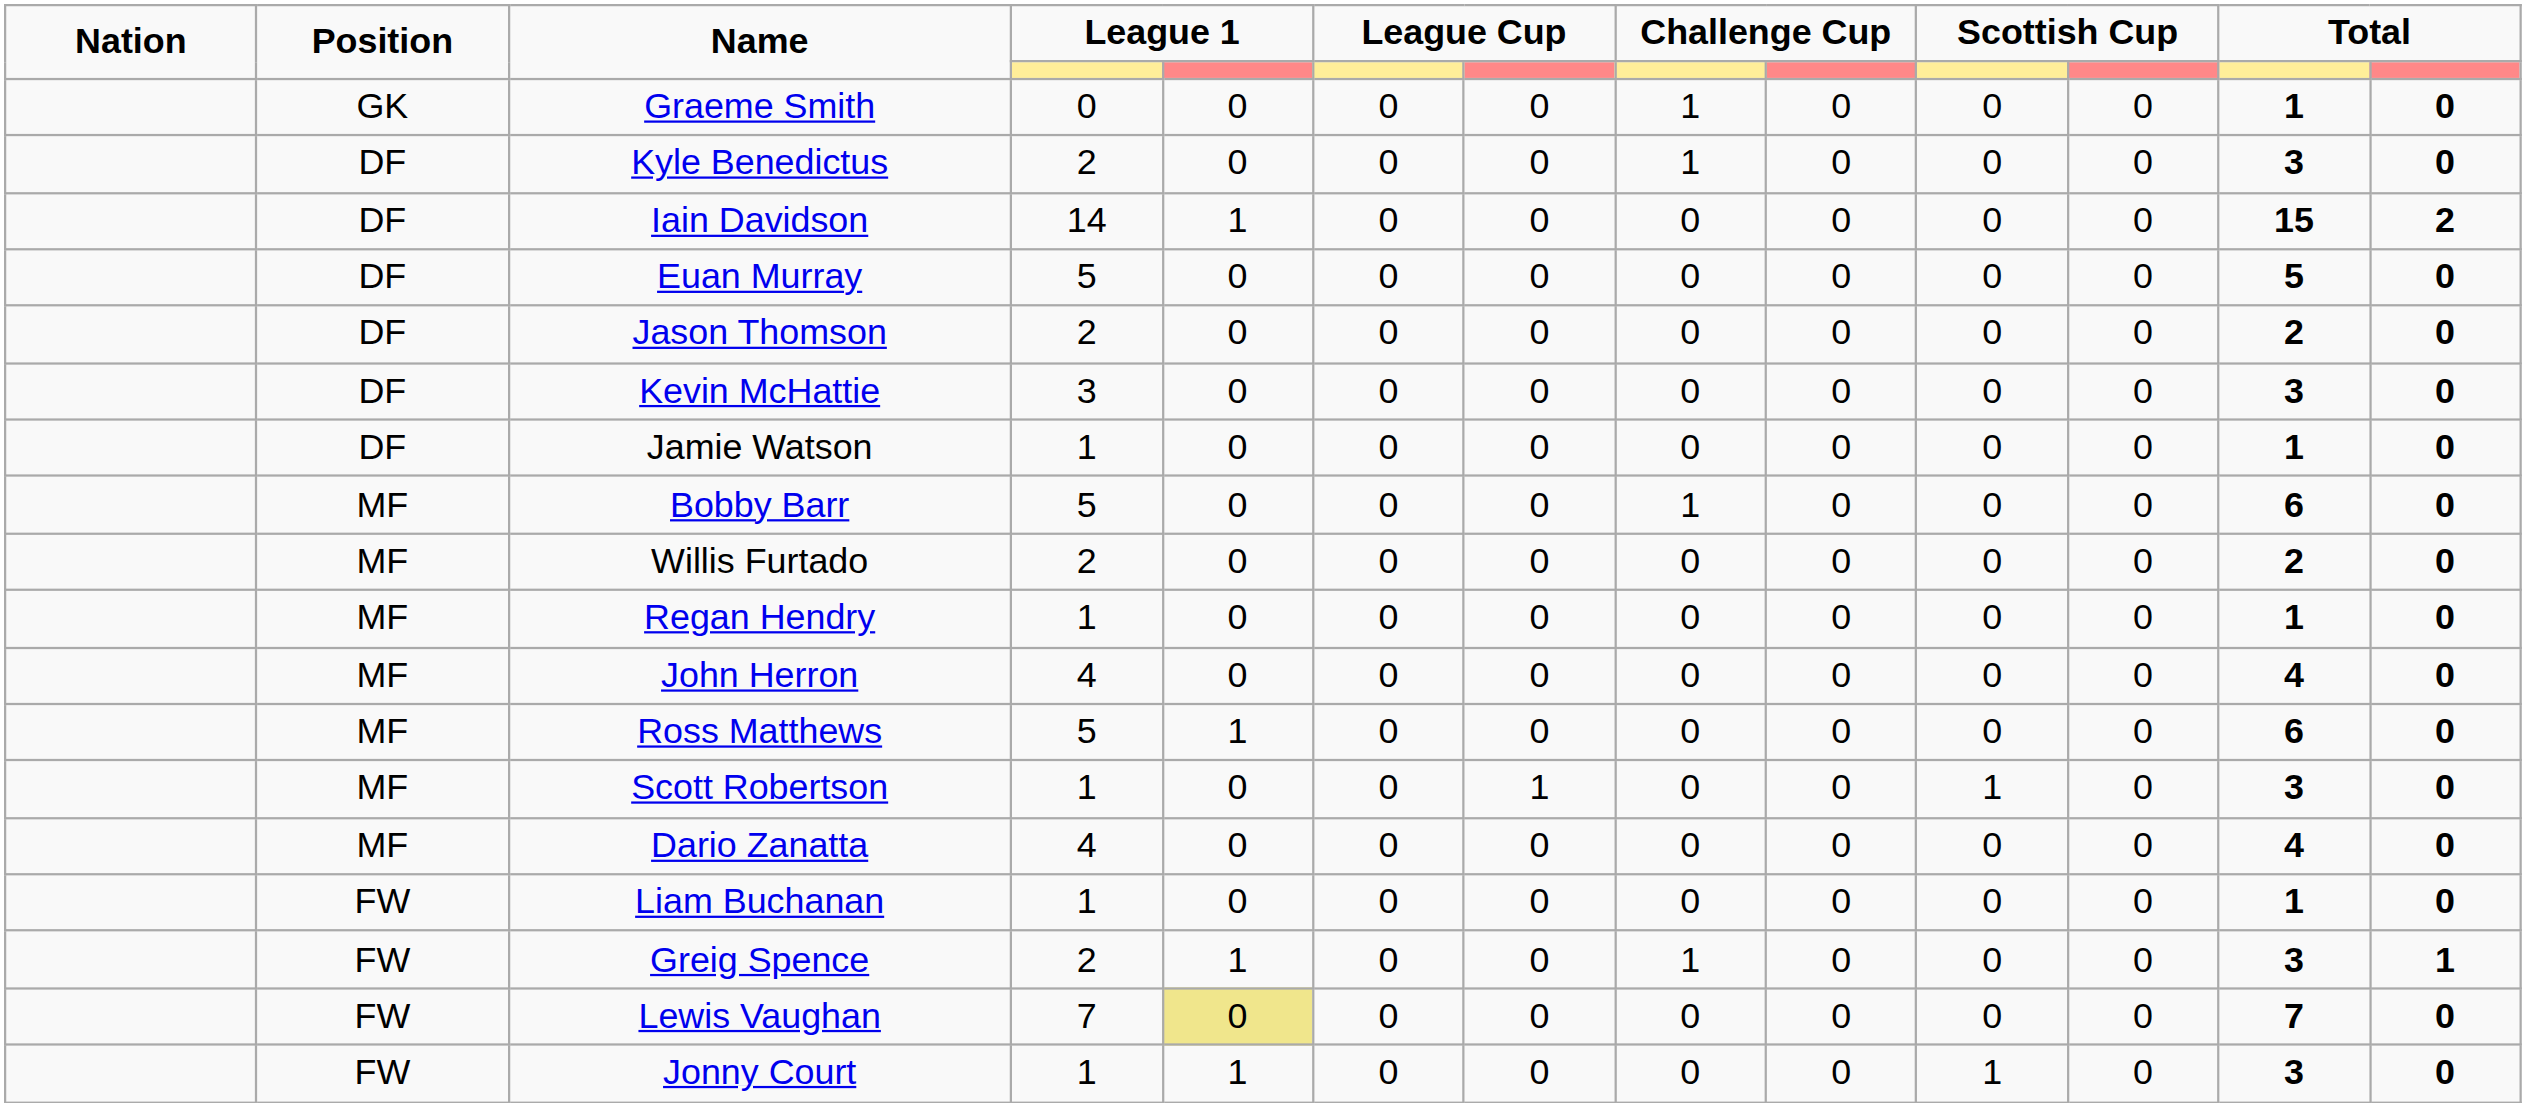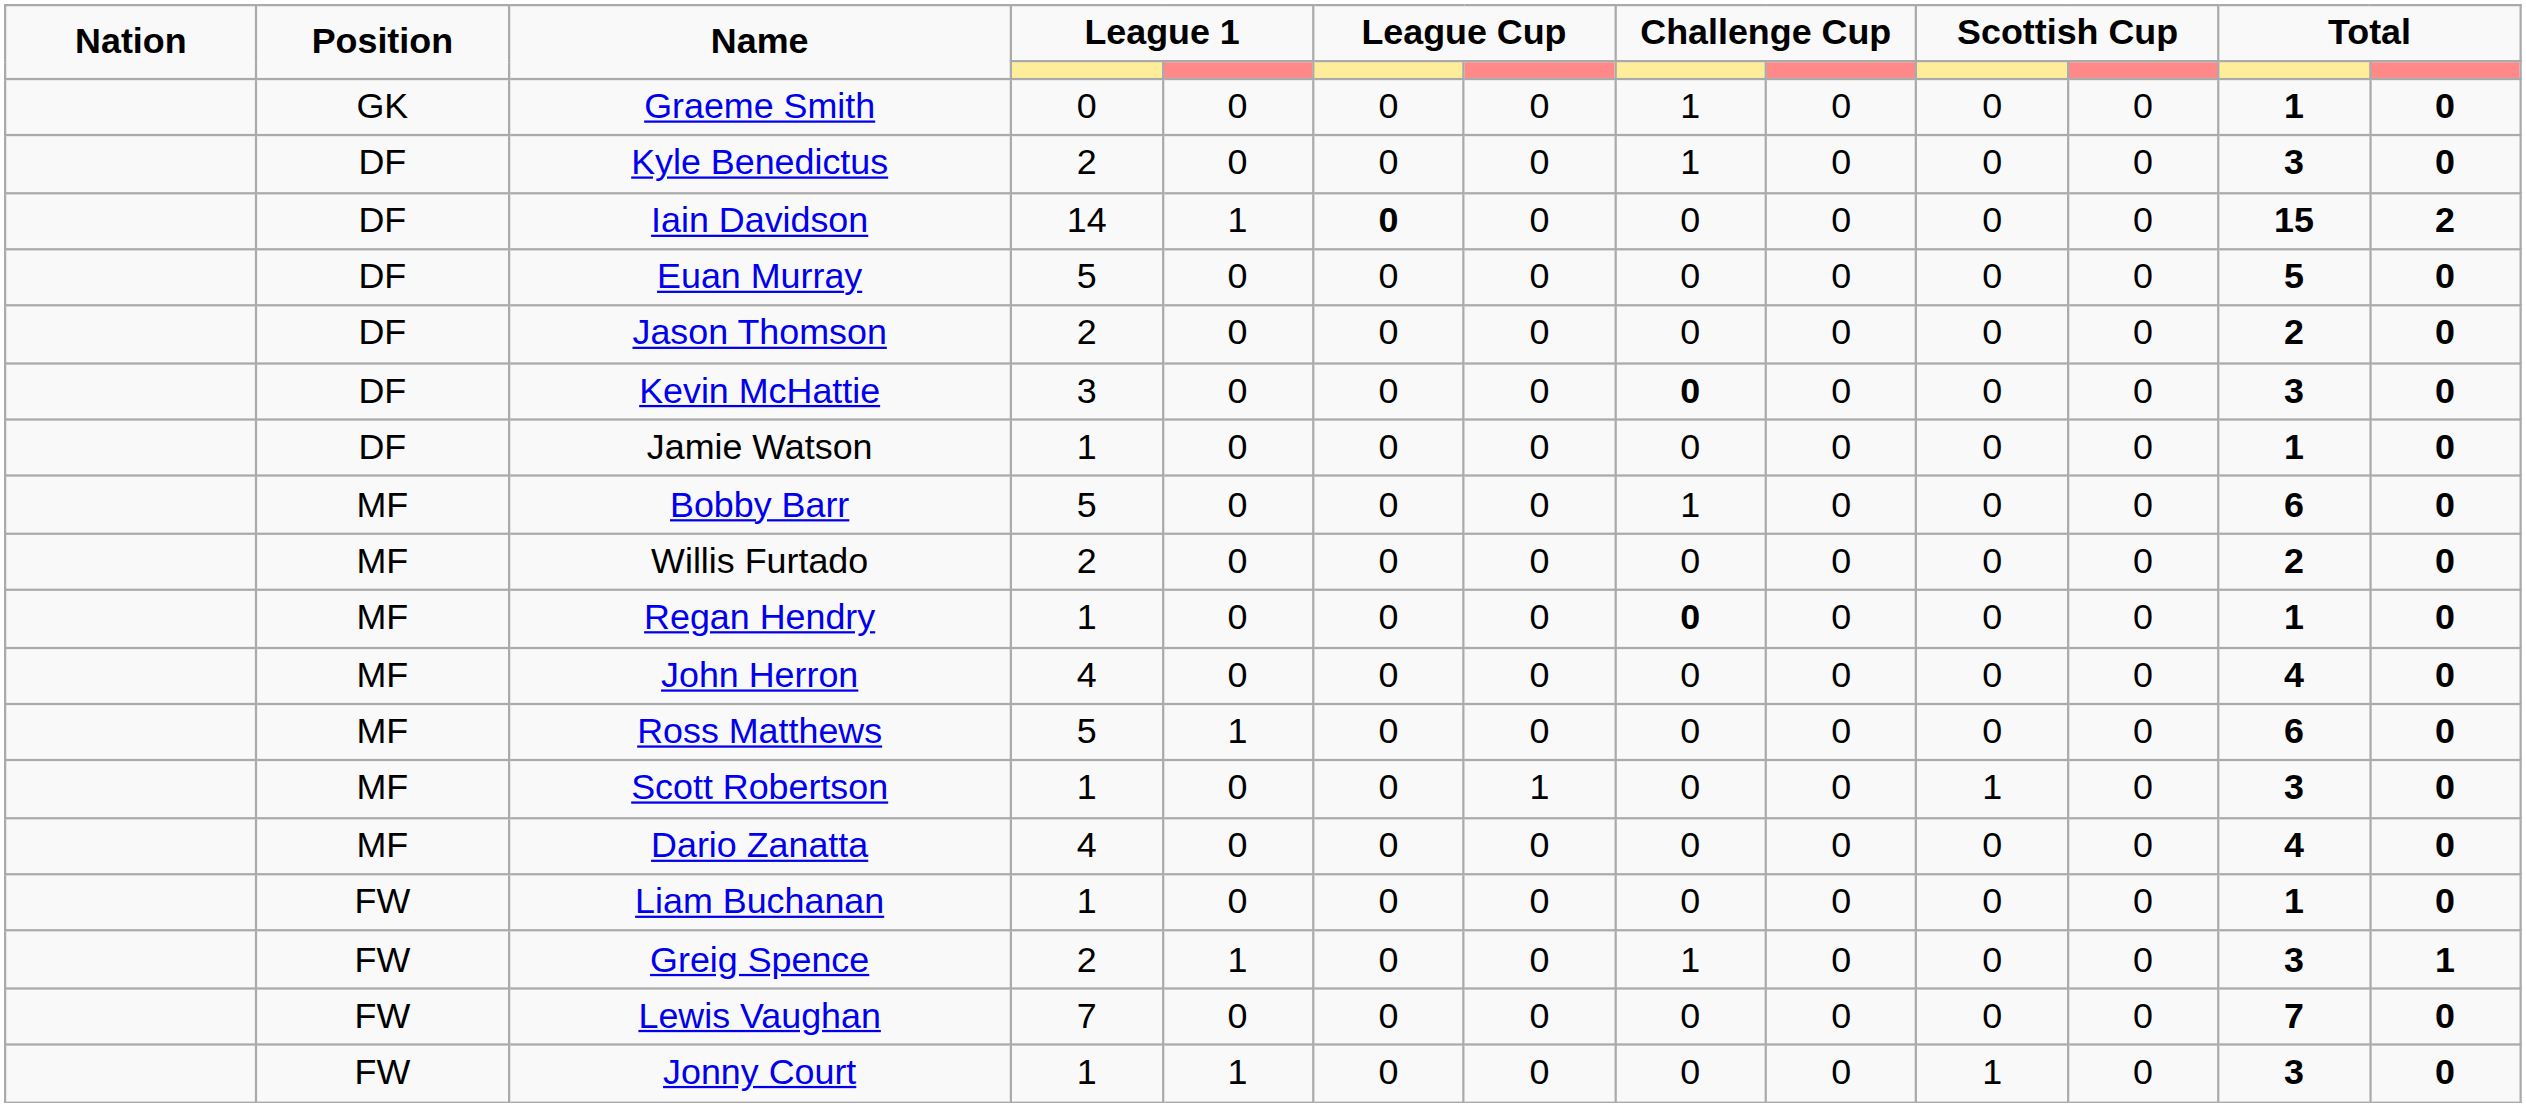Iain Davidson | column 6: normal -> bold
Kevin McHattie | column 8: normal -> bold
Regan Hendry | column 8: normal -> bold
Lewis Vaughan | column 5: khaki background -> no background
